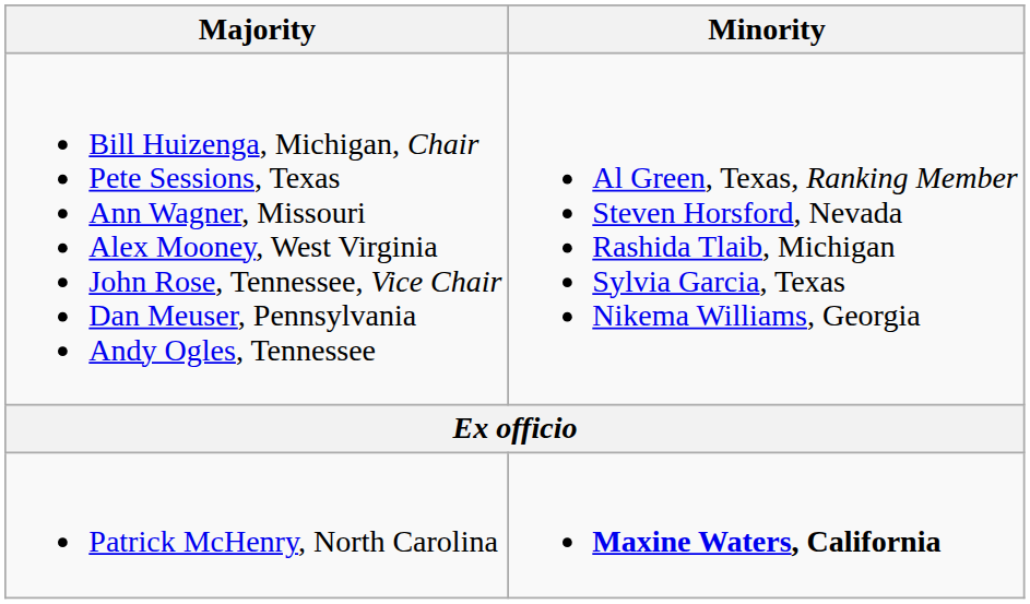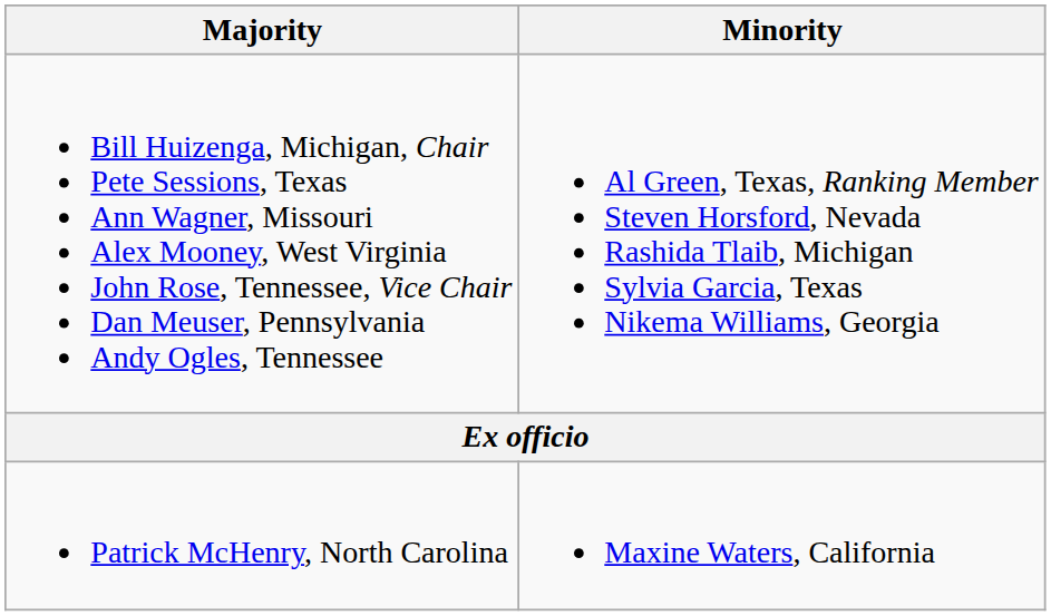Patrick McHenry, North Carolina | Minority: bold -> normal
